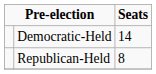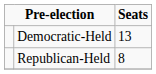Democratic-Held | column 3: 14 -> 13
